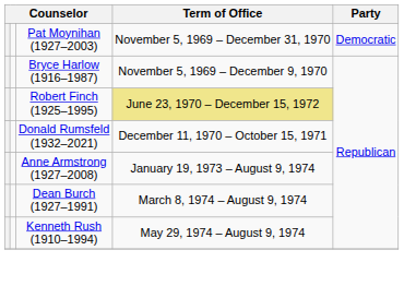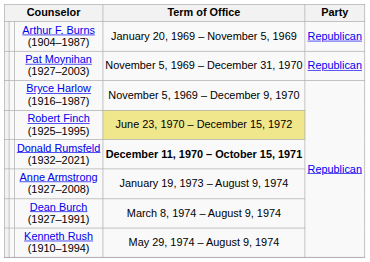+ row: Arthur F. Burns (1904–1987) | January 20, 1969 – November 5, 1969 | Republican
Pat Moynihan (1927–2003) | Party: Democratic -> Republican
Donald Rumsfeld (1932–2021) | Term of Office: normal -> bold
